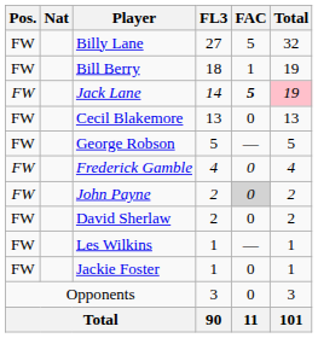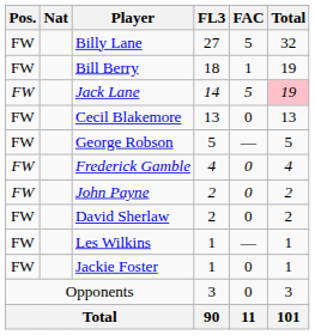Jack Lane | FAC: bold -> normal
John Payne | FAC: lightgrey background -> no background
